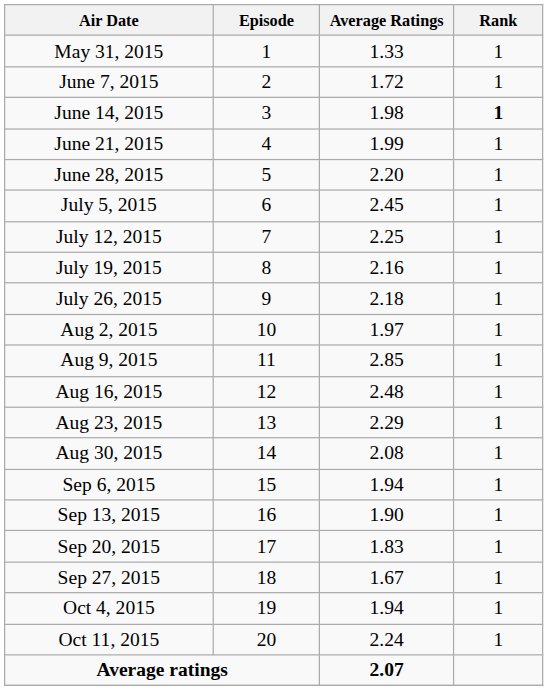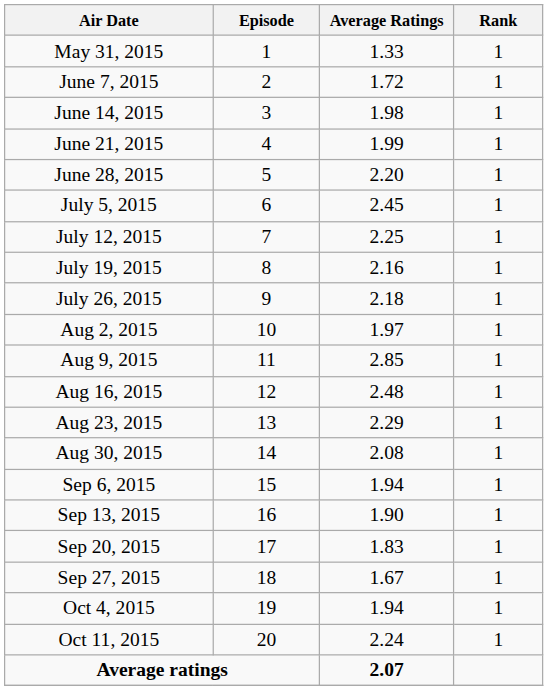June 14, 2015 | Rank: bold -> normal
